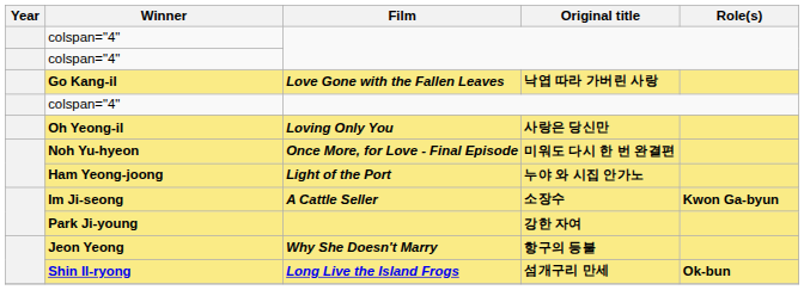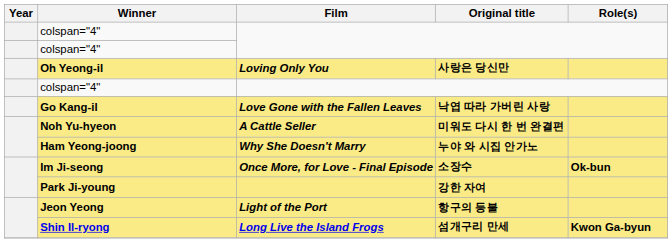rows swapped: Oh Yeong-il <-> Go Kang-il
Noh Yu-hyeon | Film: Once More, for Love - Final Episode -> A Cattle Seller
Ham Yeong-joong | Film: Light of the Port -> Why She Doesn't Marry
Im Ji-seong | Film: A Cattle Seller -> Once More, for Love - Final Episode
Im Ji-seong | Role(s): Kwon Ga-byun -> Ok-bun
Jeon Yeong | Film: Why She Doesn't Marry -> Light of the Port
Shin Il-ryong | Role(s): Ok-bun -> Kwon Ga-byun
